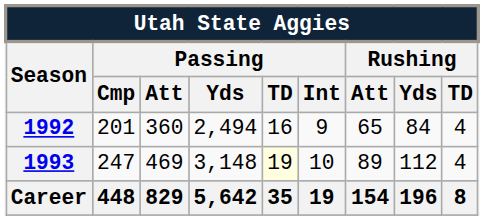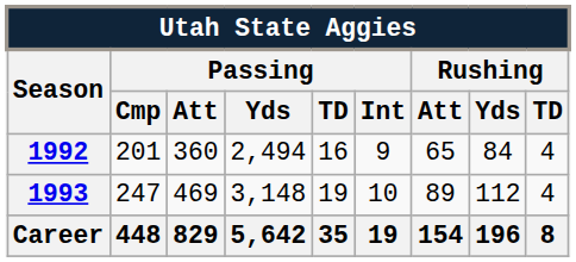1993 | Passing / TD: lightyellow background -> no background
